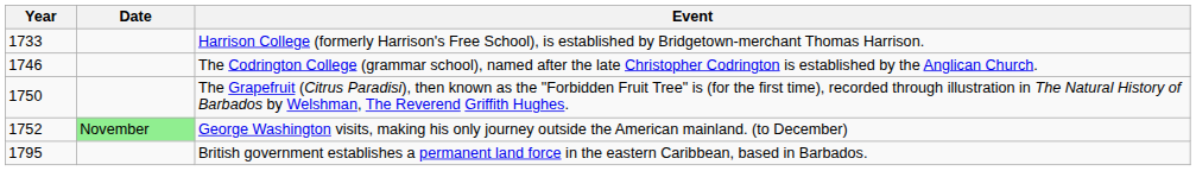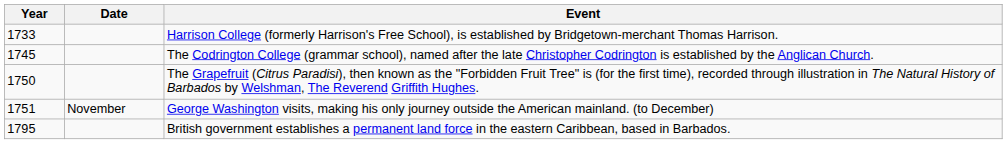row 3 | Year: 1746 -> 1745
row 5 | Year: 1752 -> 1751
row 5 | Date: lightgreen background -> no background
